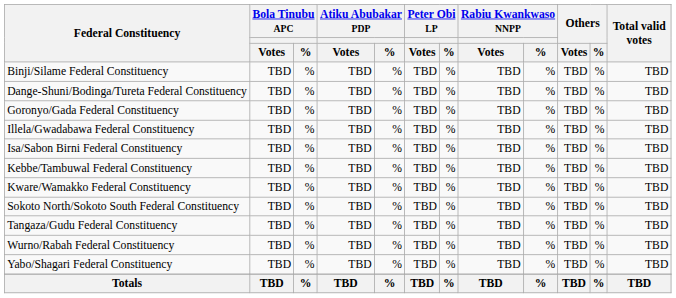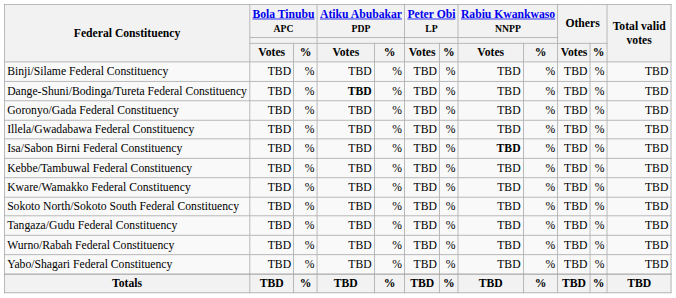Dange-Shuni/Bodinga/Tureta Federal Constituency | Atiku Abubakar PDP / Votes: normal -> bold
Isa/Sabon Birni Federal Constituency | Rabiu Kwankwaso NNPP / Votes: normal -> bold
